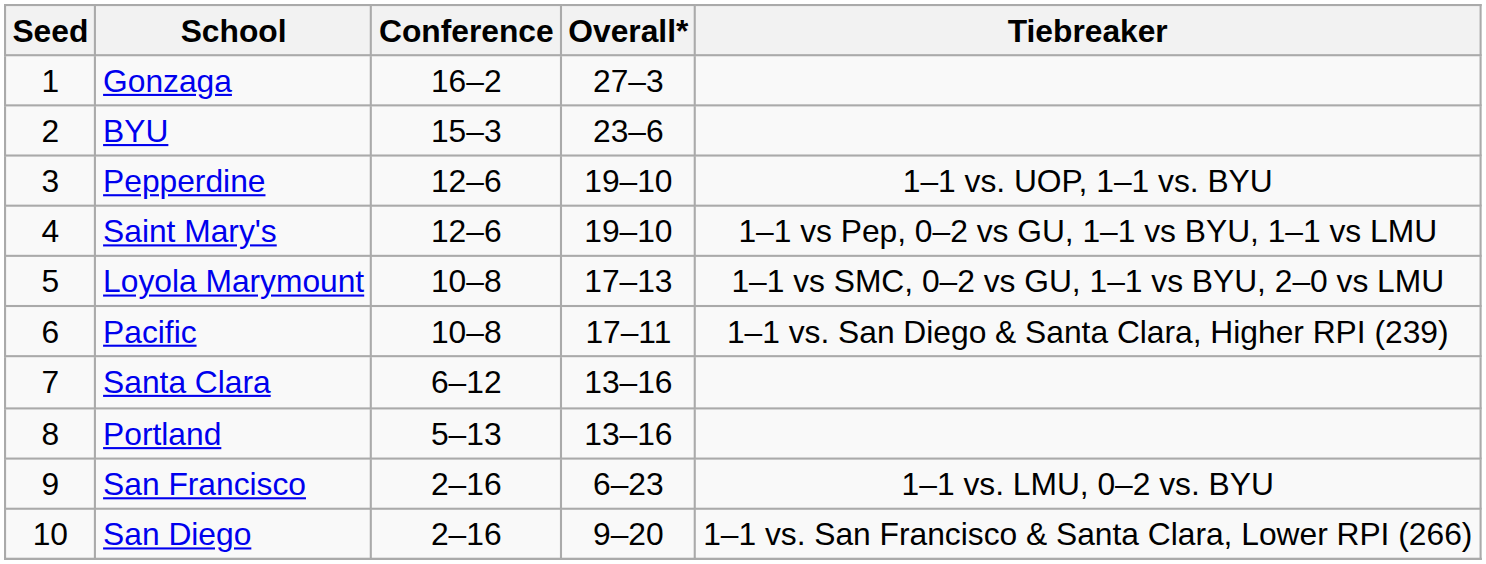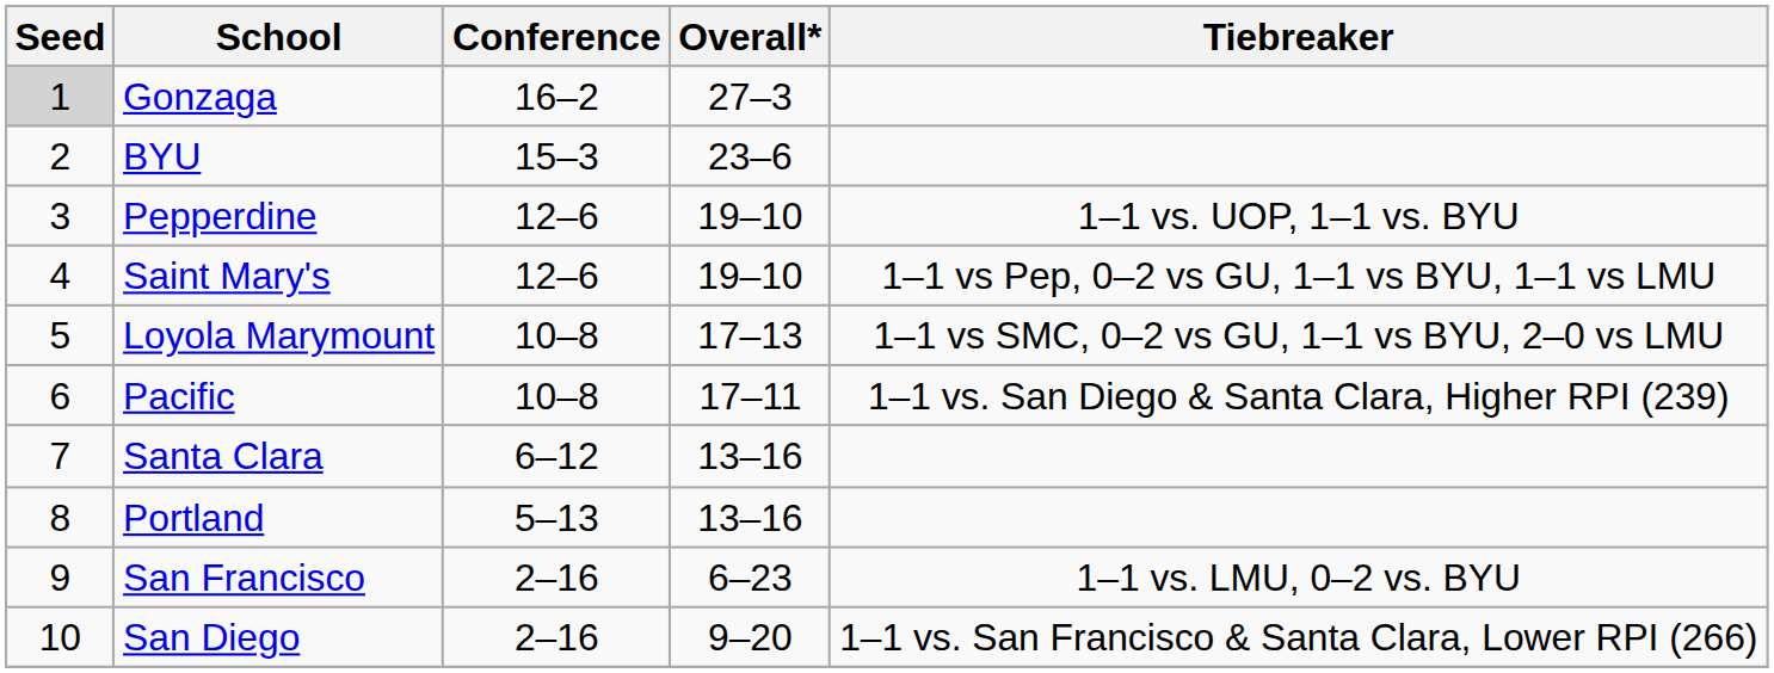Gonzaga | Seed: no background -> lightgrey background
